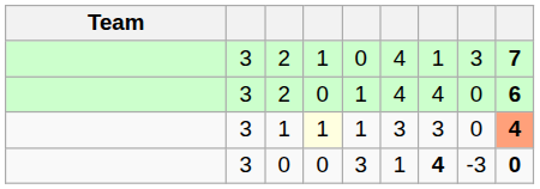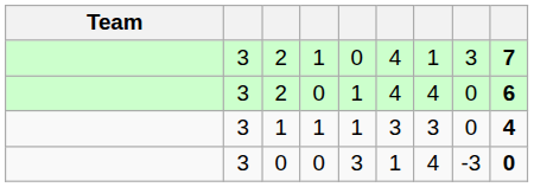row 4 | column 4: lightyellow background -> no background
row 4 | column 9: lightsalmon background -> no background
row 5 | column 7: bold -> normal
